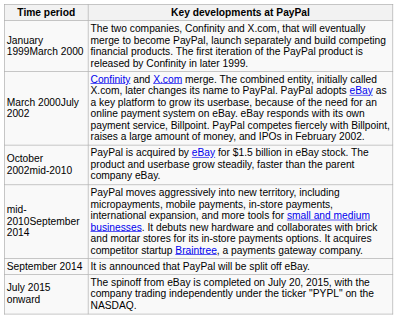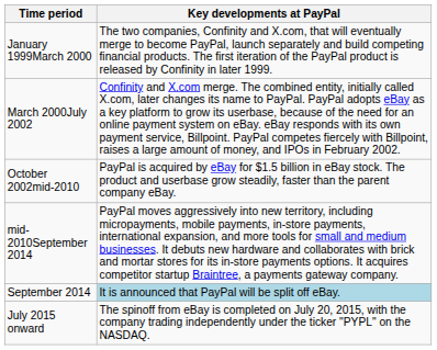September 2014 | Key developments at PayPal: no background -> lightblue background
